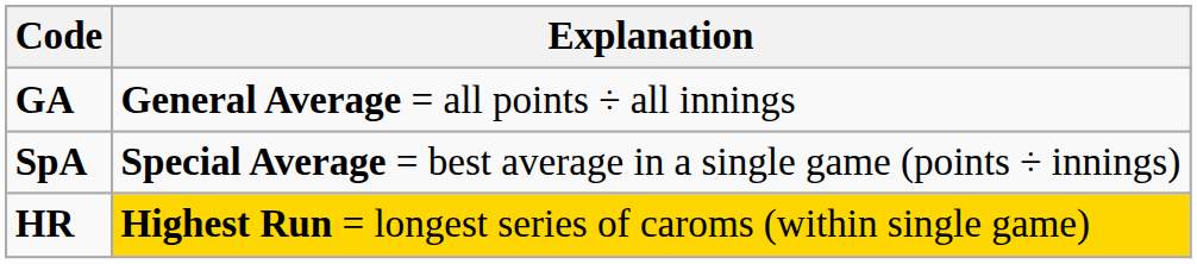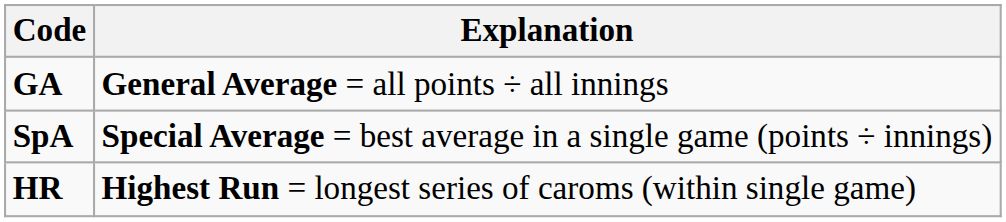HR | Explanation: gold background -> no background
